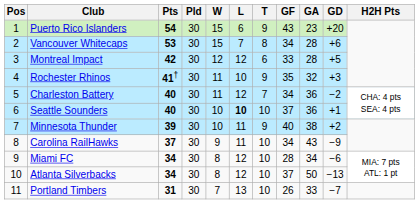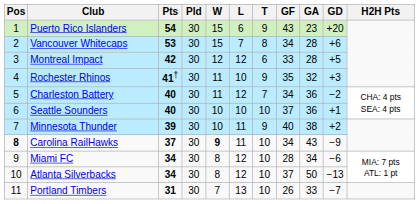Seattle Sounders | L: bold -> normal
Carolina RailHawks | Pos: normal -> bold
Carolina RailHawks | W: normal -> bold
